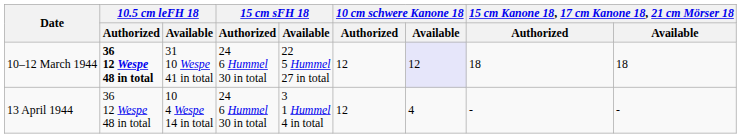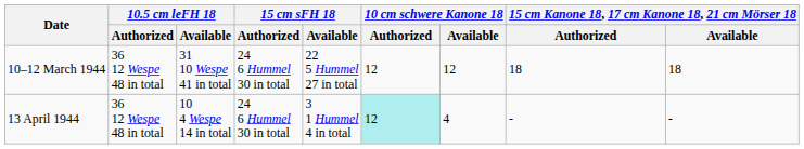row 3 | 10.5 cm leFH 18 / Authorized: bold -> normal
row 3 | 10 cm schwere Kanone 18 / Available: lavender background -> no background
row 4 | 10 cm schwere Kanone 18 / Authorized: no background -> paleturquoise background
